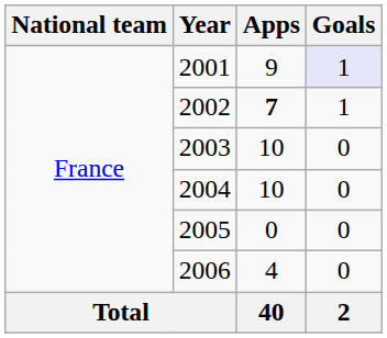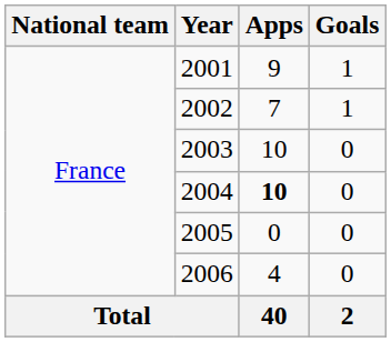2001 | Goals: lavender background -> no background
2002 | Apps: bold -> normal
2004 | Apps: normal -> bold
